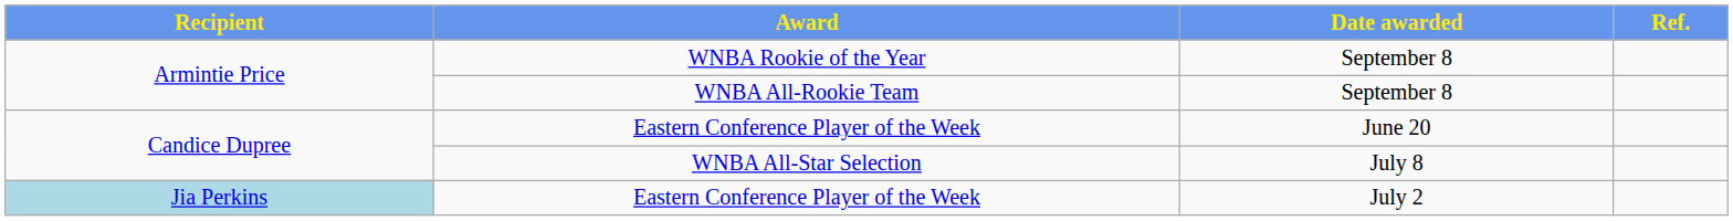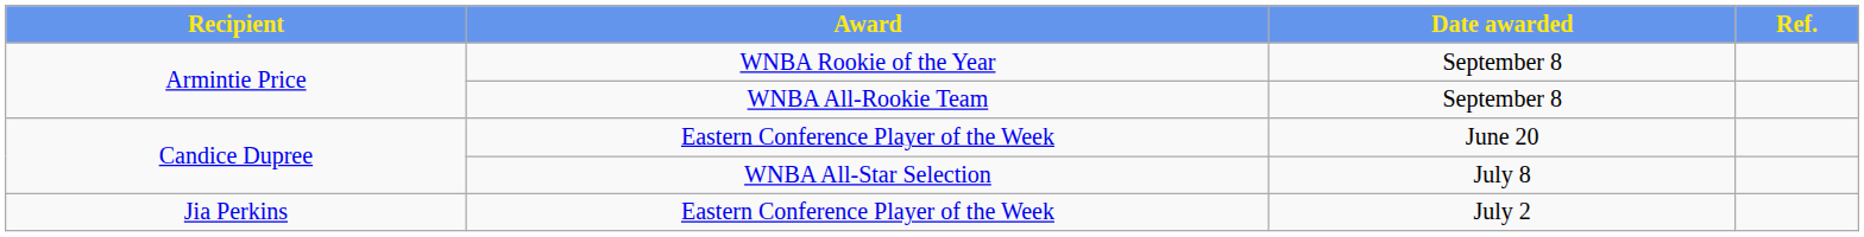Eastern Conference Player of the Week / July 2 | Recipient: lightblue background -> no background
